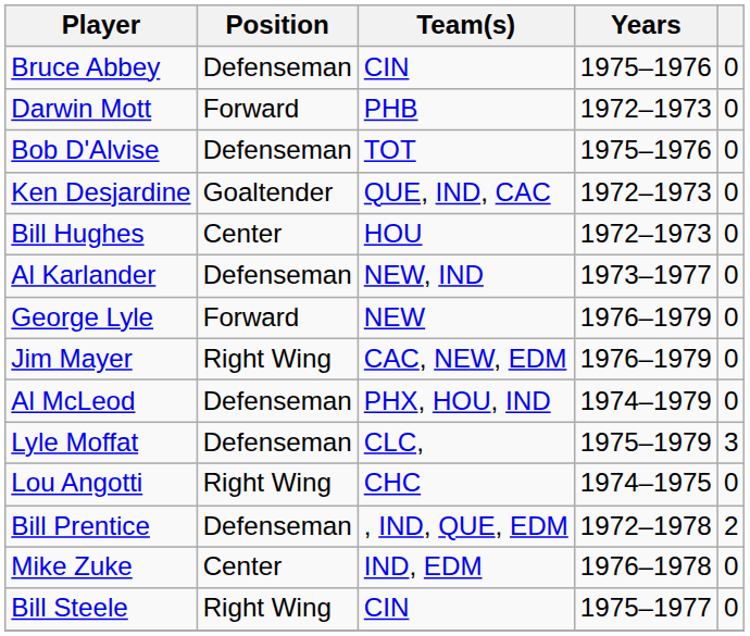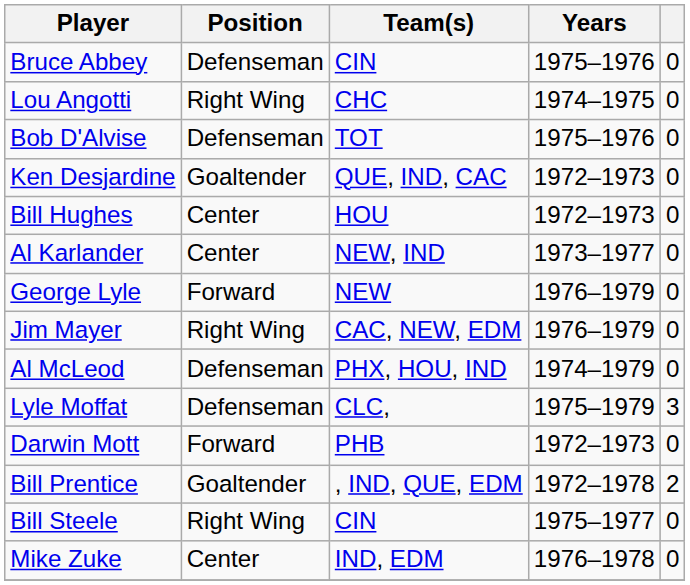rows swapped: Lou Angotti <-> Darwin Mott
Al Karlander | Position: Defenseman -> Center
Bill Prentice | Position: Defenseman -> Goaltender
rows swapped: Bill Steele <-> Mike Zuke
